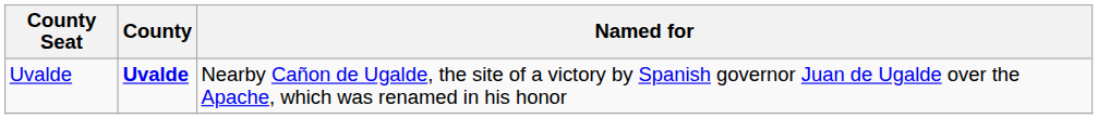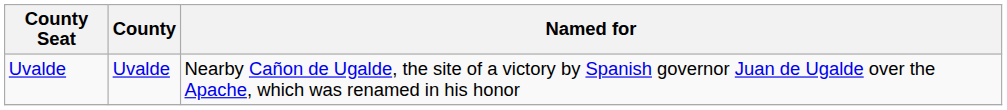row 2 | County: bold -> normal
